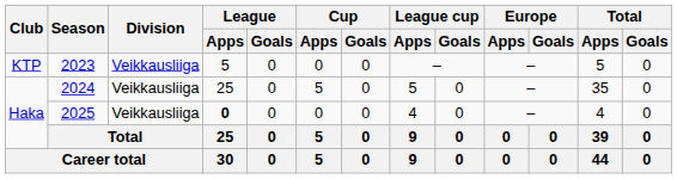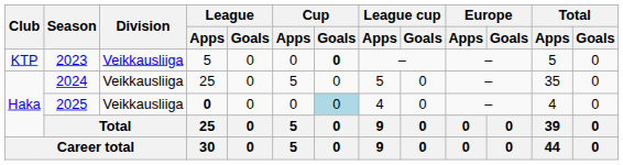2023 | Cup / Goals: normal -> bold
2025 | Cup / Goals: no background -> lightblue background
